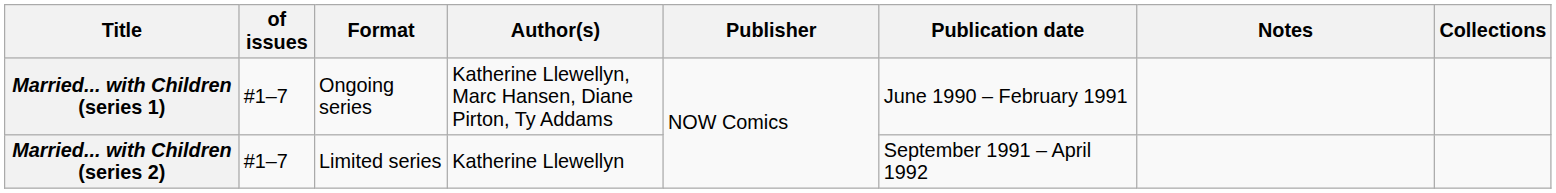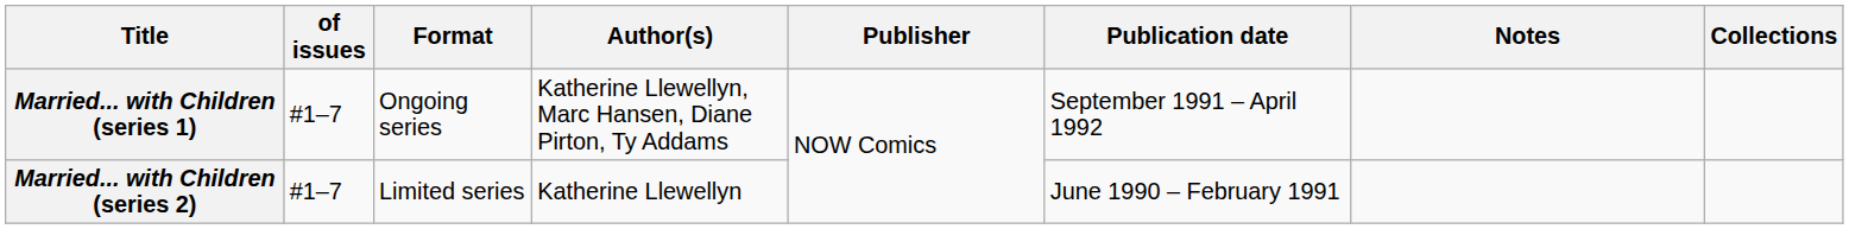Married... with Children (series 1) | Publication date: June 1990 – February 1991 -> September 1991 – April 1992
Married... with Children (series 2) | Publication date: September 1991 – April 1992 -> June 1990 – February 1991
